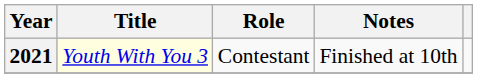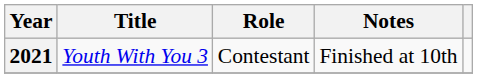2021 | Title: lightyellow background -> no background
